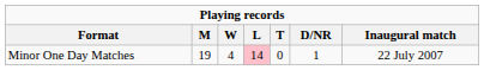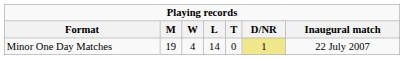Minor One Day Matches | L: pink background -> no background
Minor One Day Matches | D/NR: no background -> khaki background
